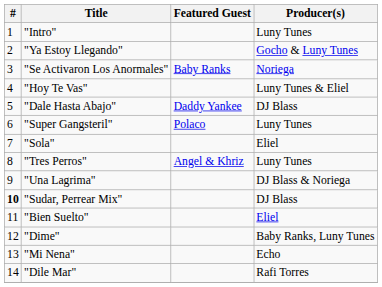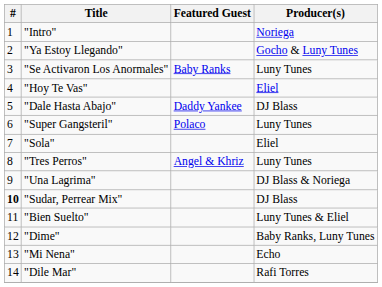"Intro" | Producer(s): Luny Tunes -> Noriega
"Se Activaron Los Anormales" | Producer(s): Noriega -> Luny Tunes
"Hoy Te Vas" | Producer(s): Luny Tunes & Eliel -> Eliel
"Bien Suelto" | Producer(s): Eliel -> Luny Tunes & Eliel
